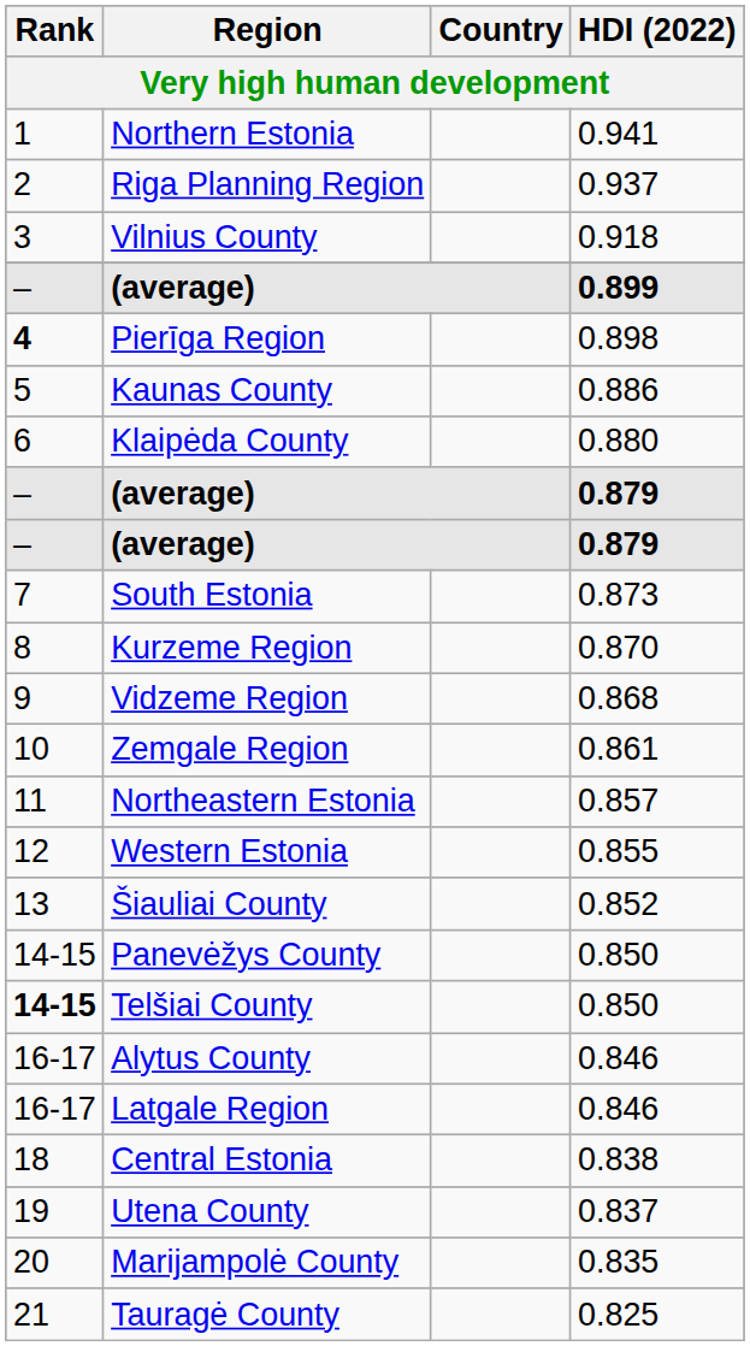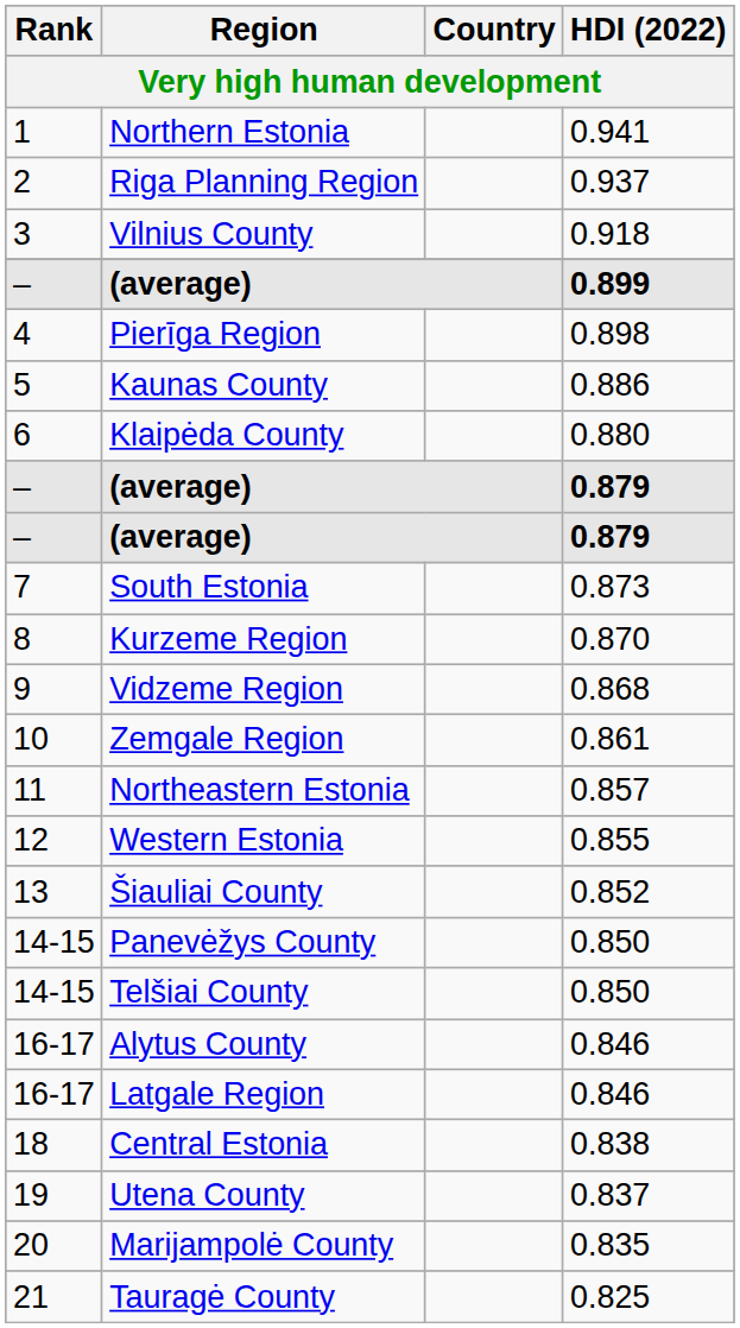Pierīga Region | Rank: bold -> normal
Telšiai County | Rank: bold -> normal
